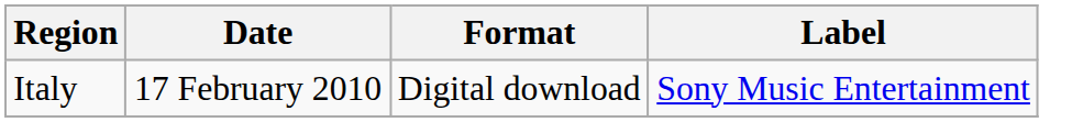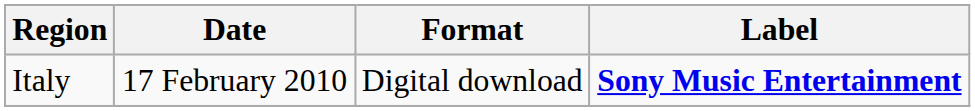Italy | Label: normal -> bold
